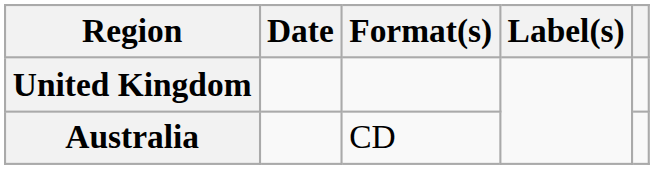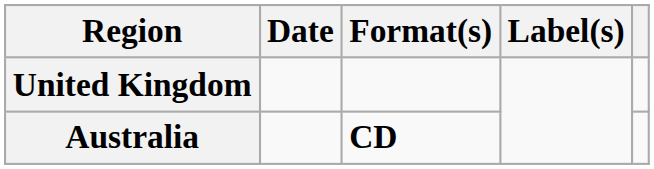Australia | Format(s): normal -> bold
